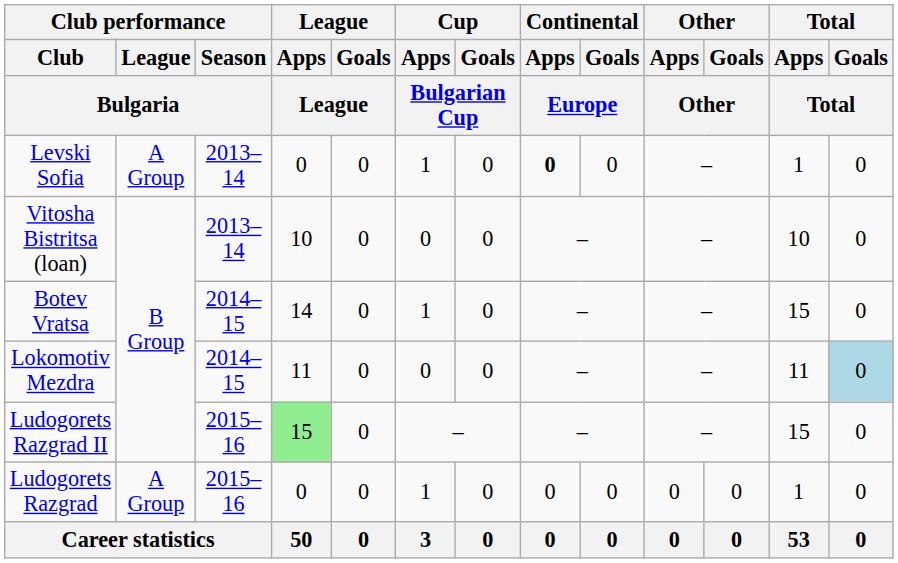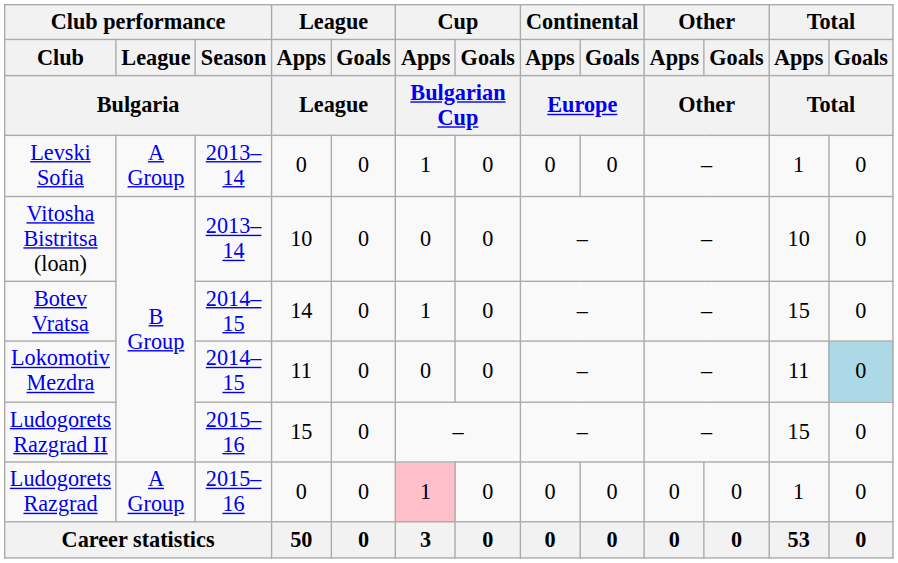Levski Sofia | Continental / Apps / Europe: bold -> normal
Ludogorets Razgrad II | League / Apps / League: lightgreen background -> no background
Ludogorets Razgrad | Cup / Apps / Bulgarian Cup: no background -> pink background
